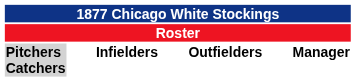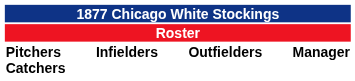Pitchers Catchers | column 1: lightgrey background -> no background
